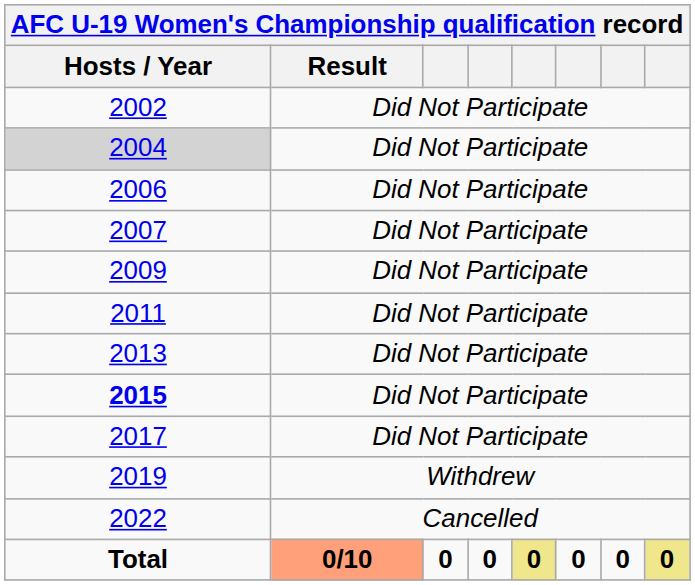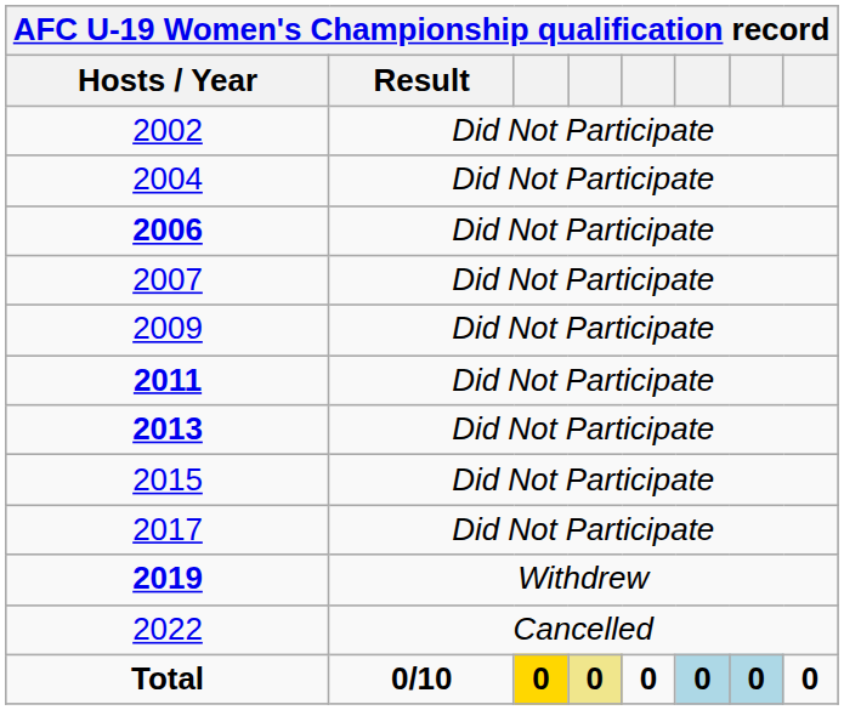2004 | column 1: lightgrey background -> no background
2006 | column 1: normal -> bold
2011 | column 1: normal -> bold
2013 | column 1: normal -> bold
2015 | column 1: bold -> normal
2019 | column 1: normal -> bold
Total | AFC U-19 Women's Championship qualification record / Result: lightsalmon background -> no background
Total | column 3: no background -> gold background
Total | column 4: no background -> khaki background
Total | column 5: khaki background -> no background
Total | column 6: no background -> lightblue background
Total | column 7: no background -> lightblue background
Total | column 8: khaki background -> no background
